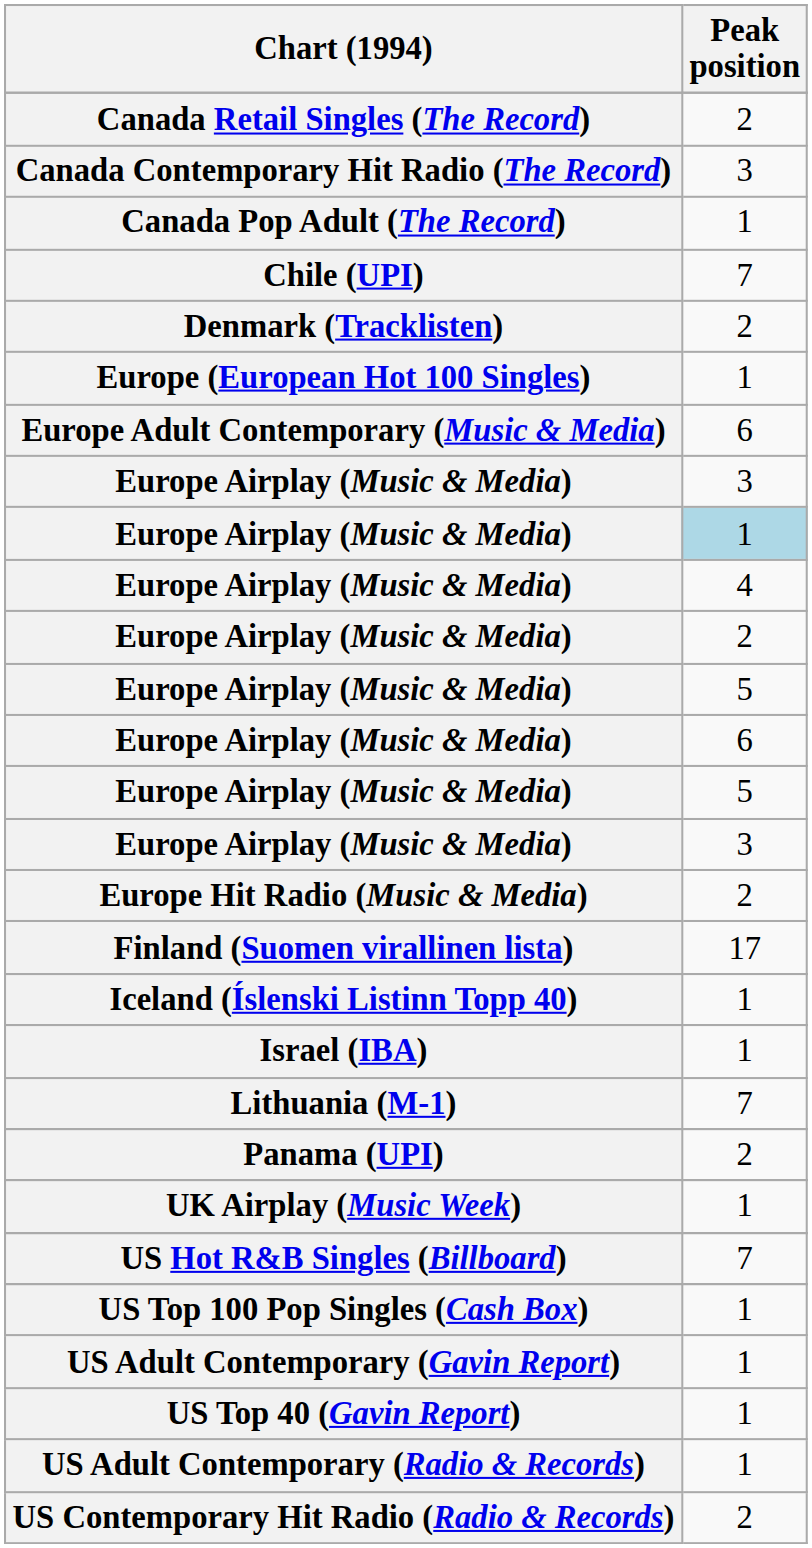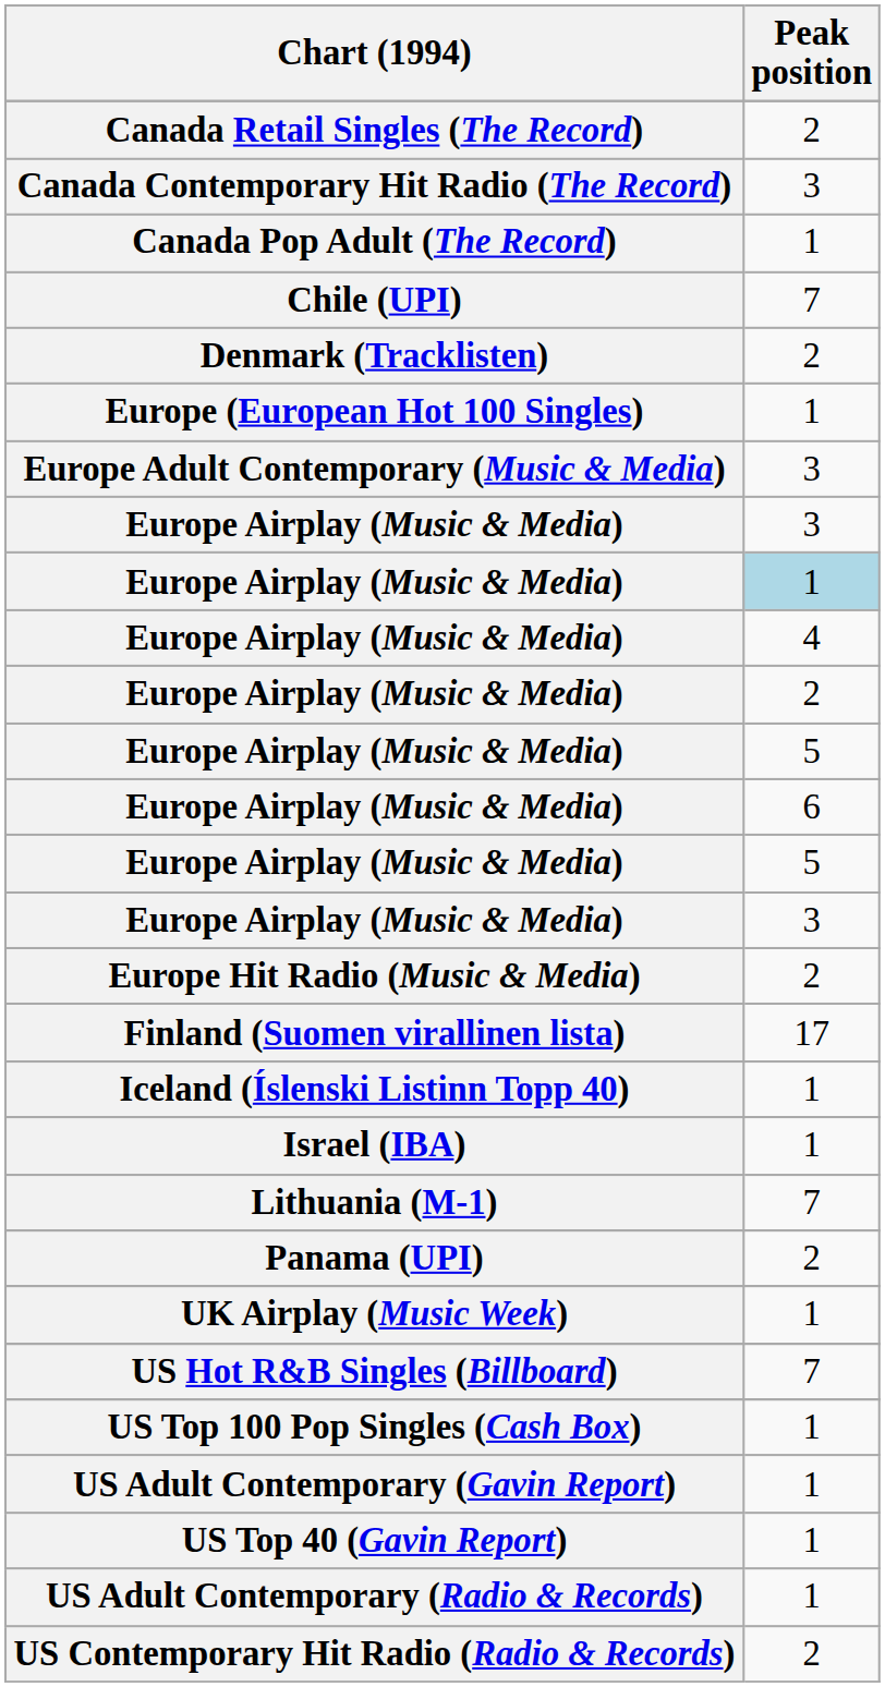row 8 | Peak position: 6 -> 3
